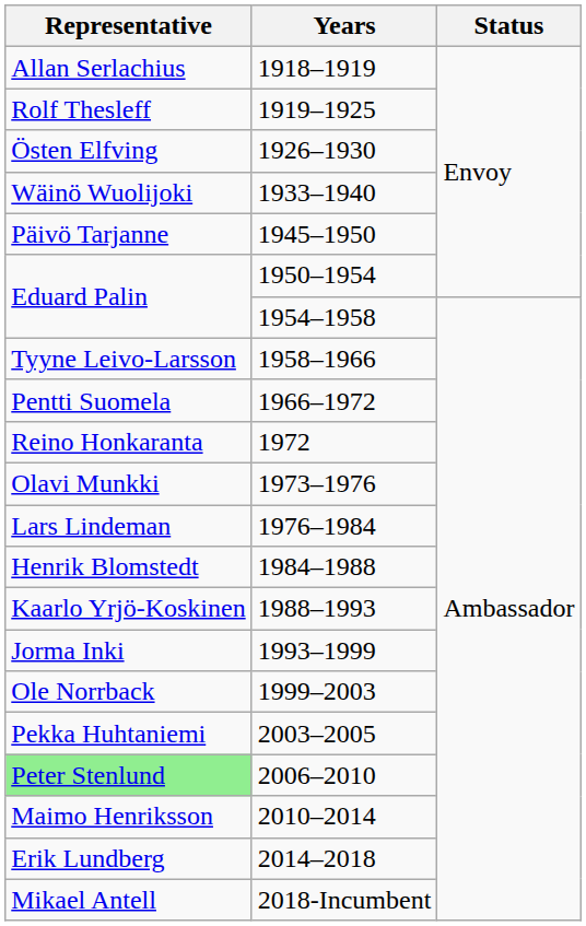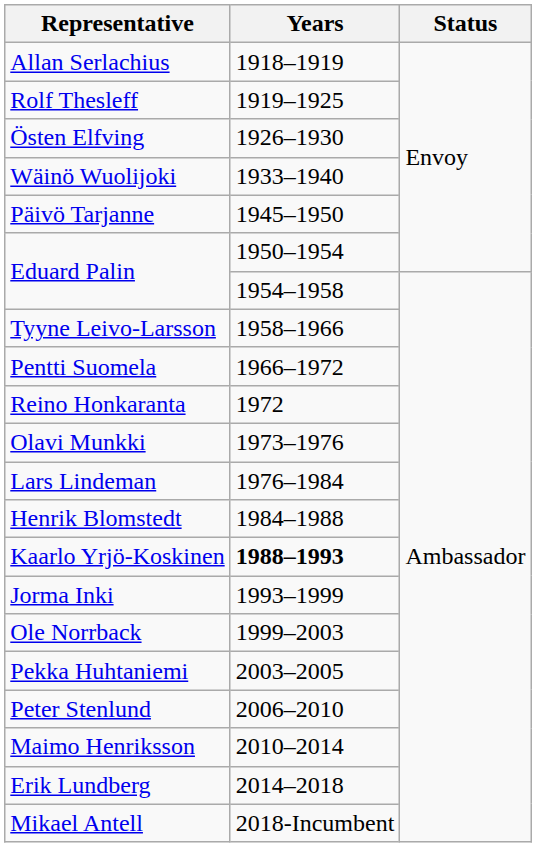Kaarlo Yrjö-Koskinen | Years: normal -> bold
Peter Stenlund | Representative: lightgreen background -> no background
